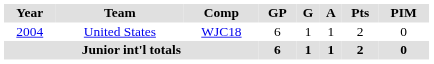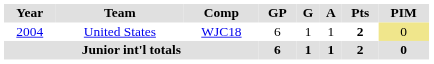United States | Pts: normal -> bold
United States | PIM: no background -> khaki background
